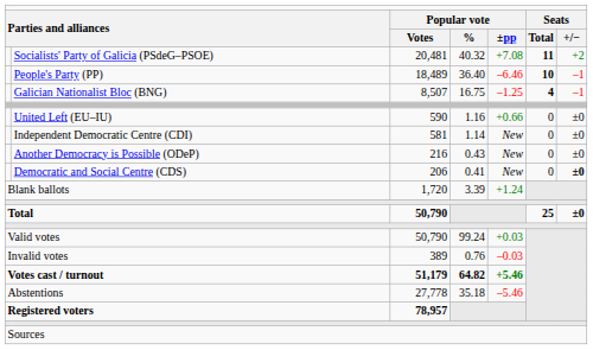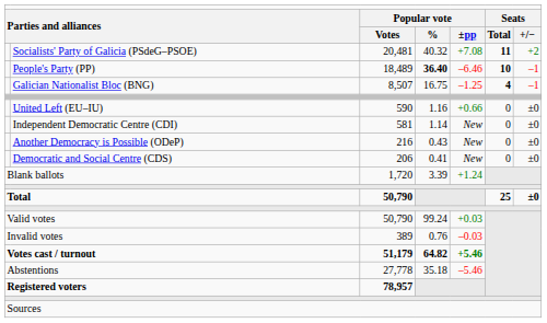People's Party (PP) | column 4: normal -> bold
Democratic and Social Centre (CDS) | column 7: bold -> normal
